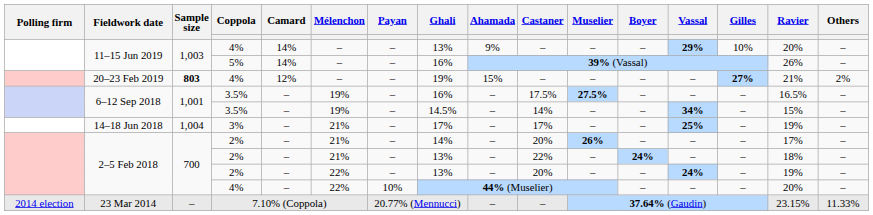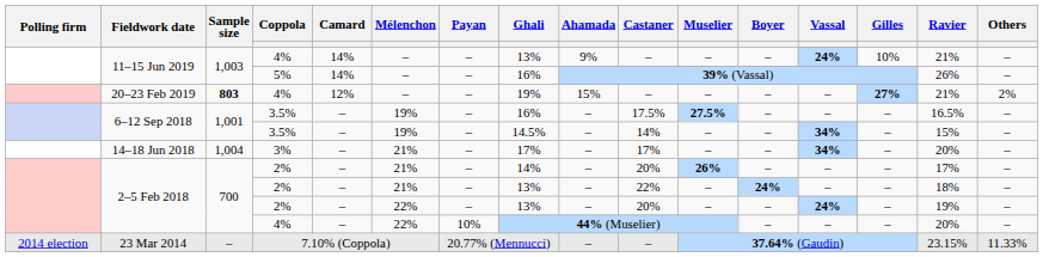11–15 Jun 2019 / 4% | Vassal: 29% -> 24%
11–15 Jun 2019 / 4% | Ravier: 20% -> 21%
14–18 Jun 2018 | Vassal: 25% -> 34%
14–18 Jun 2018 | Ravier: 19% -> 20%
